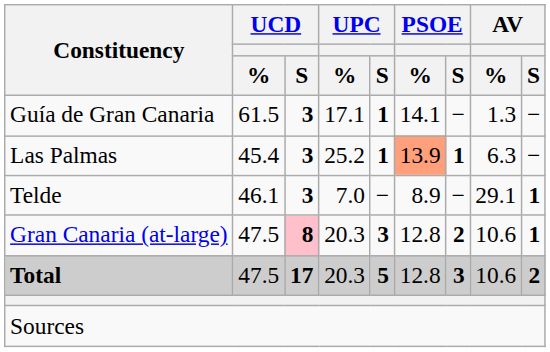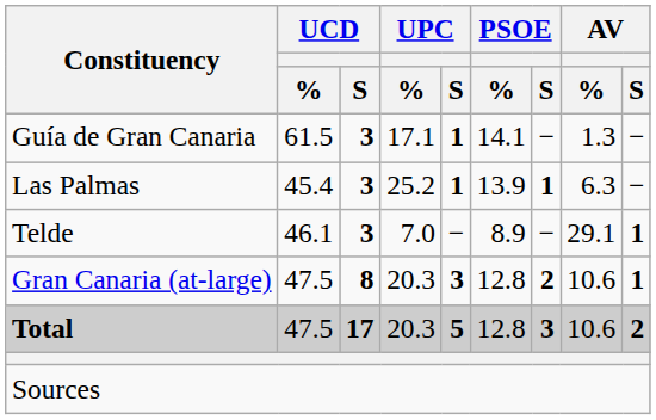Las Palmas | PSOE / %: lightsalmon background -> no background
Gran Canaria (at-large) | UCD / S: pink background -> no background
